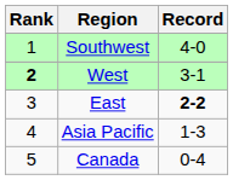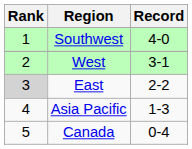West | Rank: bold -> normal
East | Rank: no background -> lightgrey background
East | Record: bold -> normal
